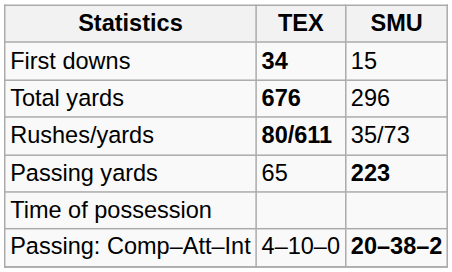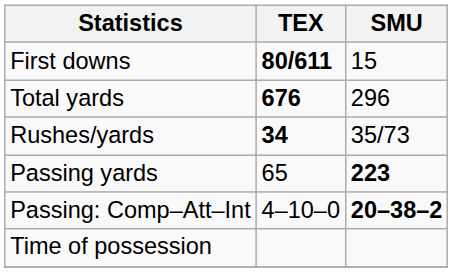First downs | TEX: 34 -> 80/611
Rushes/yards | TEX: 80/611 -> 34
rows swapped: Passing: Comp–Att–Int <-> Time of possession
